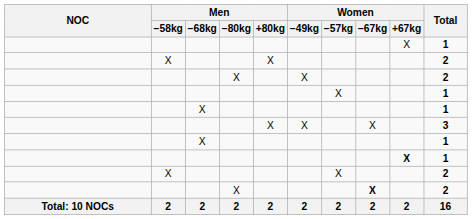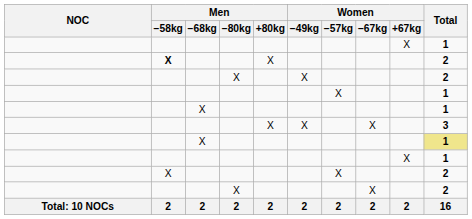row 4 | Men / −58kg: normal -> bold
row 9 | Total: no background -> khaki background
row 10 | Women / +67kg: bold -> normal
row 12 | Women / −67kg: bold -> normal
